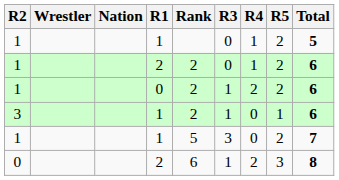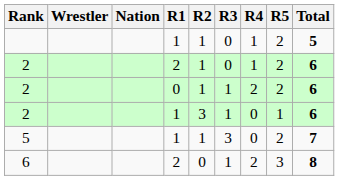columns swapped: Rank <-> R2
